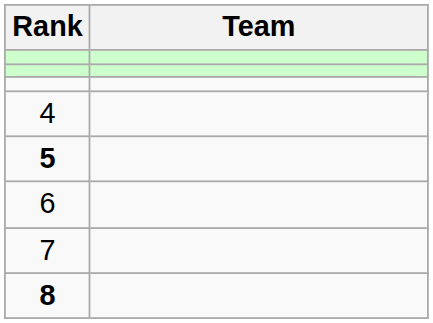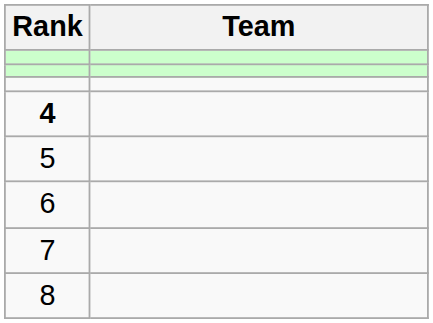row 5 | Rank: normal -> bold
row 6 | Rank: bold -> normal
row 9 | Rank: bold -> normal
